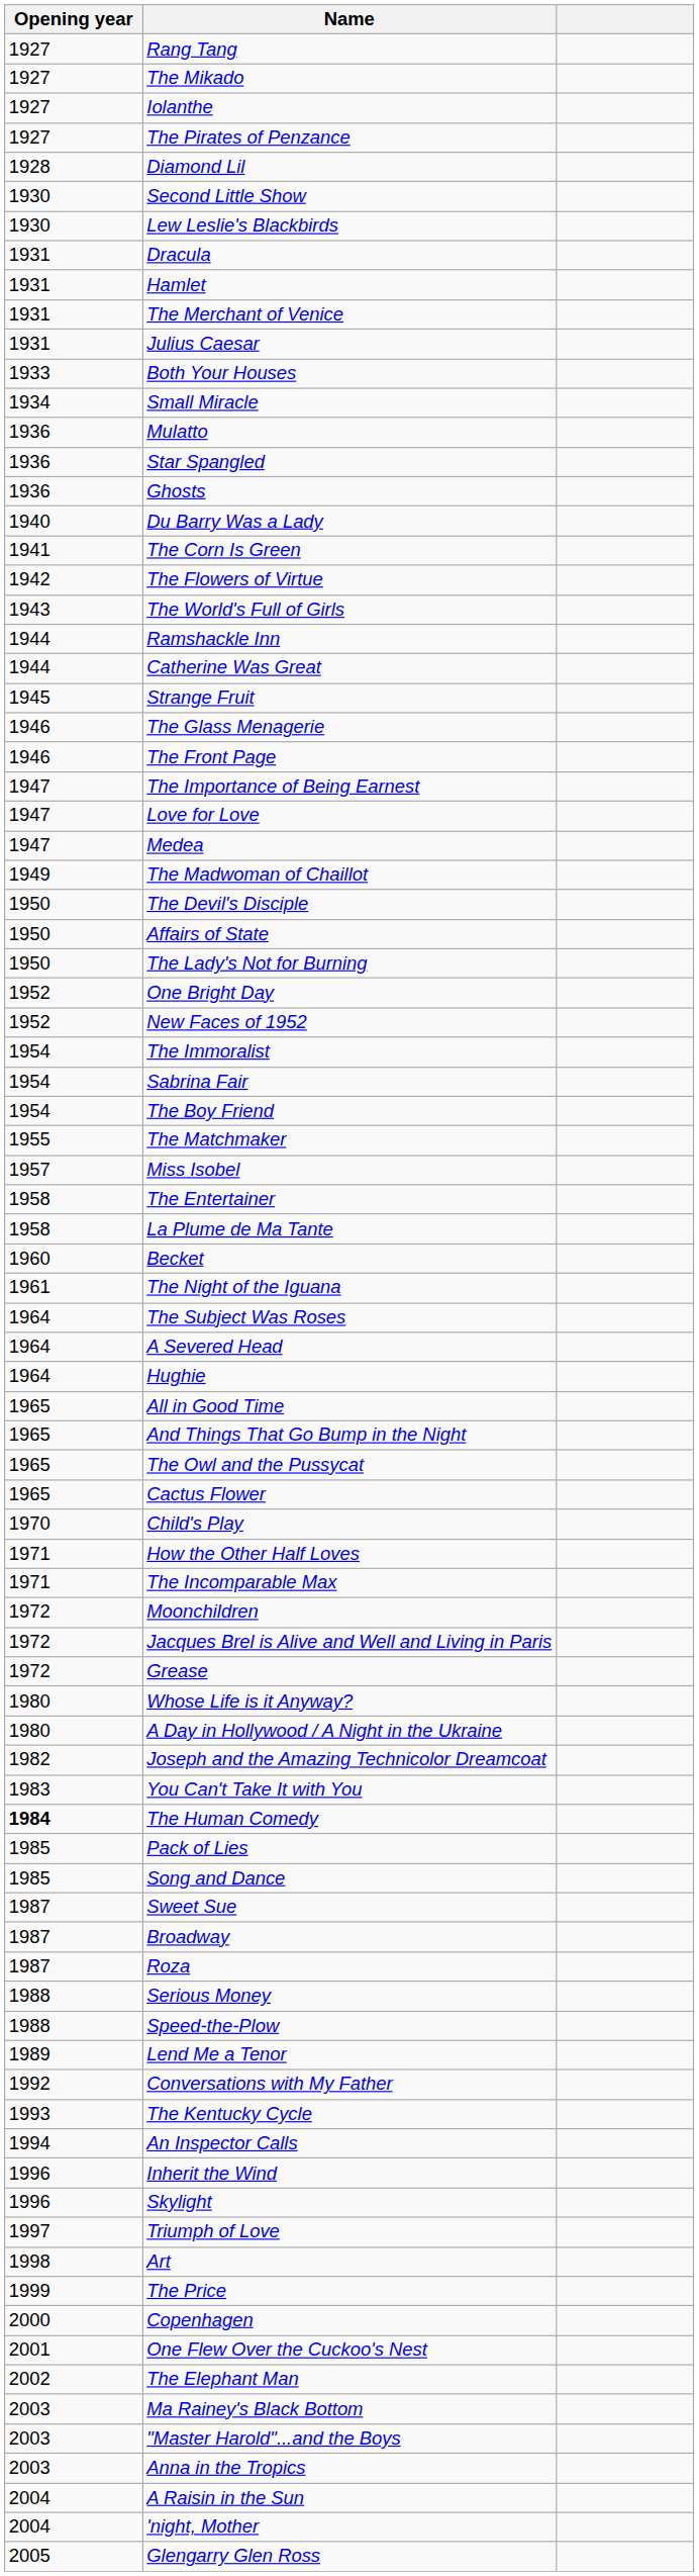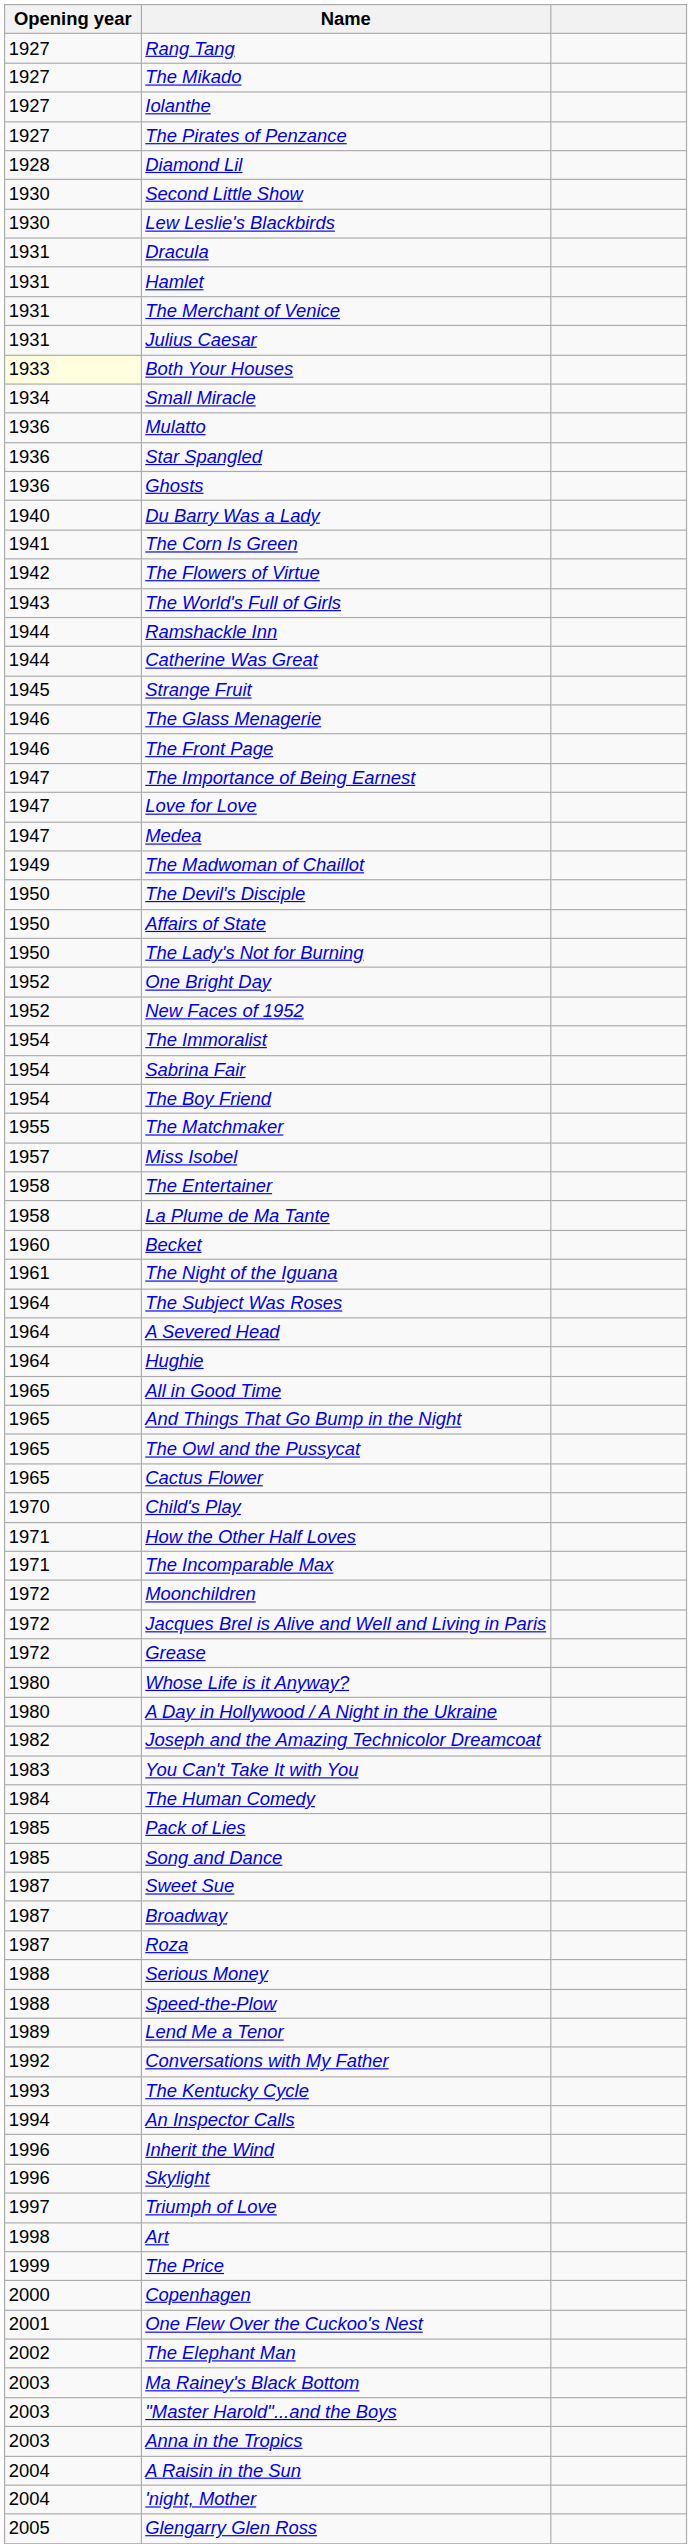Both Your Houses | Opening year: no background -> lightyellow background
The Human Comedy | Opening year: bold -> normal
